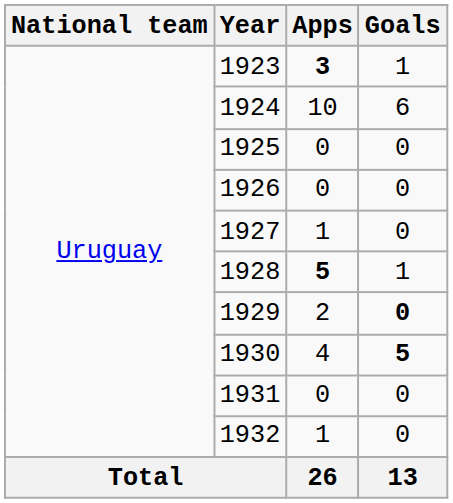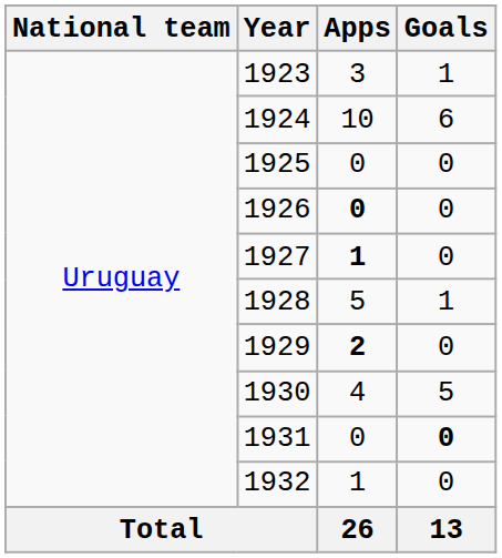1923 | Apps: bold -> normal
1926 | Apps: normal -> bold
1927 | Apps: normal -> bold
1928 | Apps: bold -> normal
1929 | Apps: normal -> bold
1929 | Goals: bold -> normal
1930 | Goals: bold -> normal
1931 | Goals: normal -> bold
